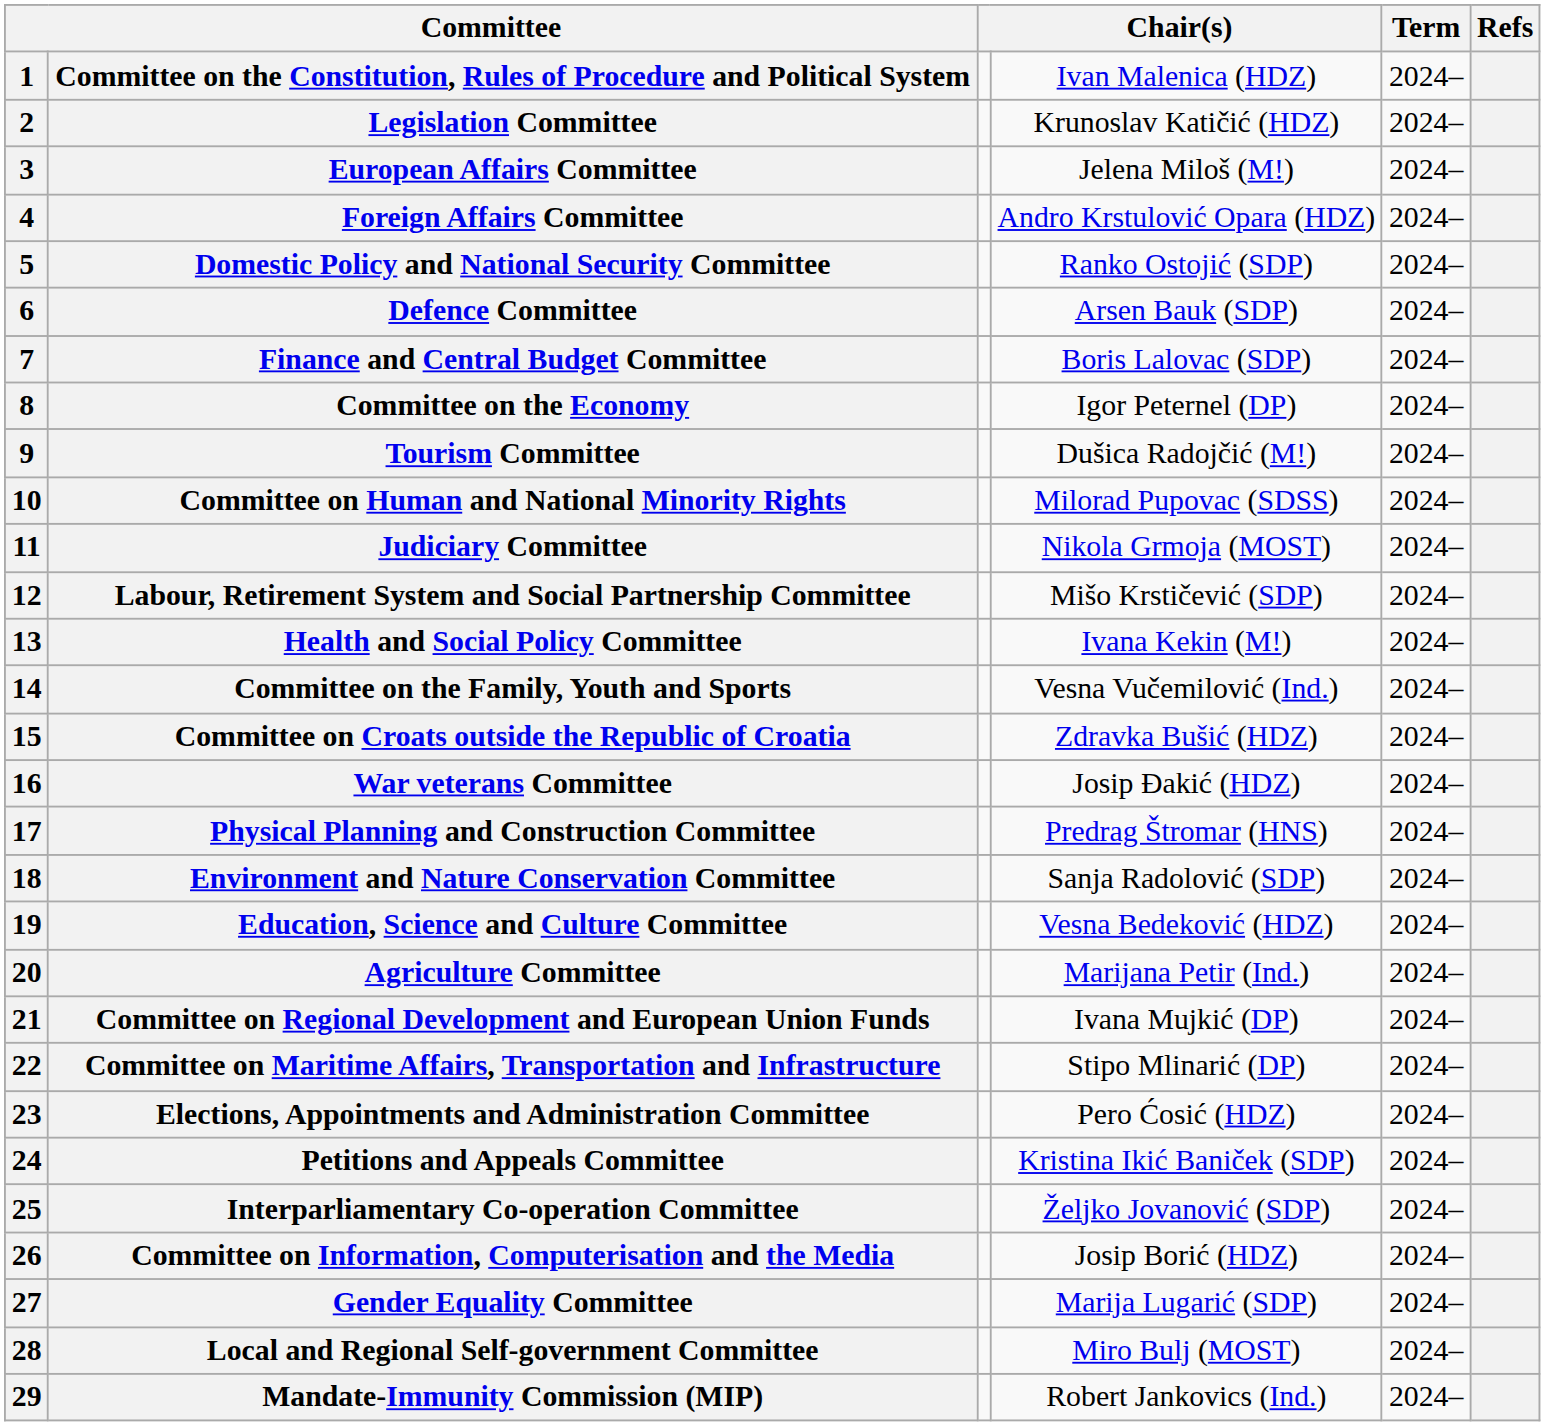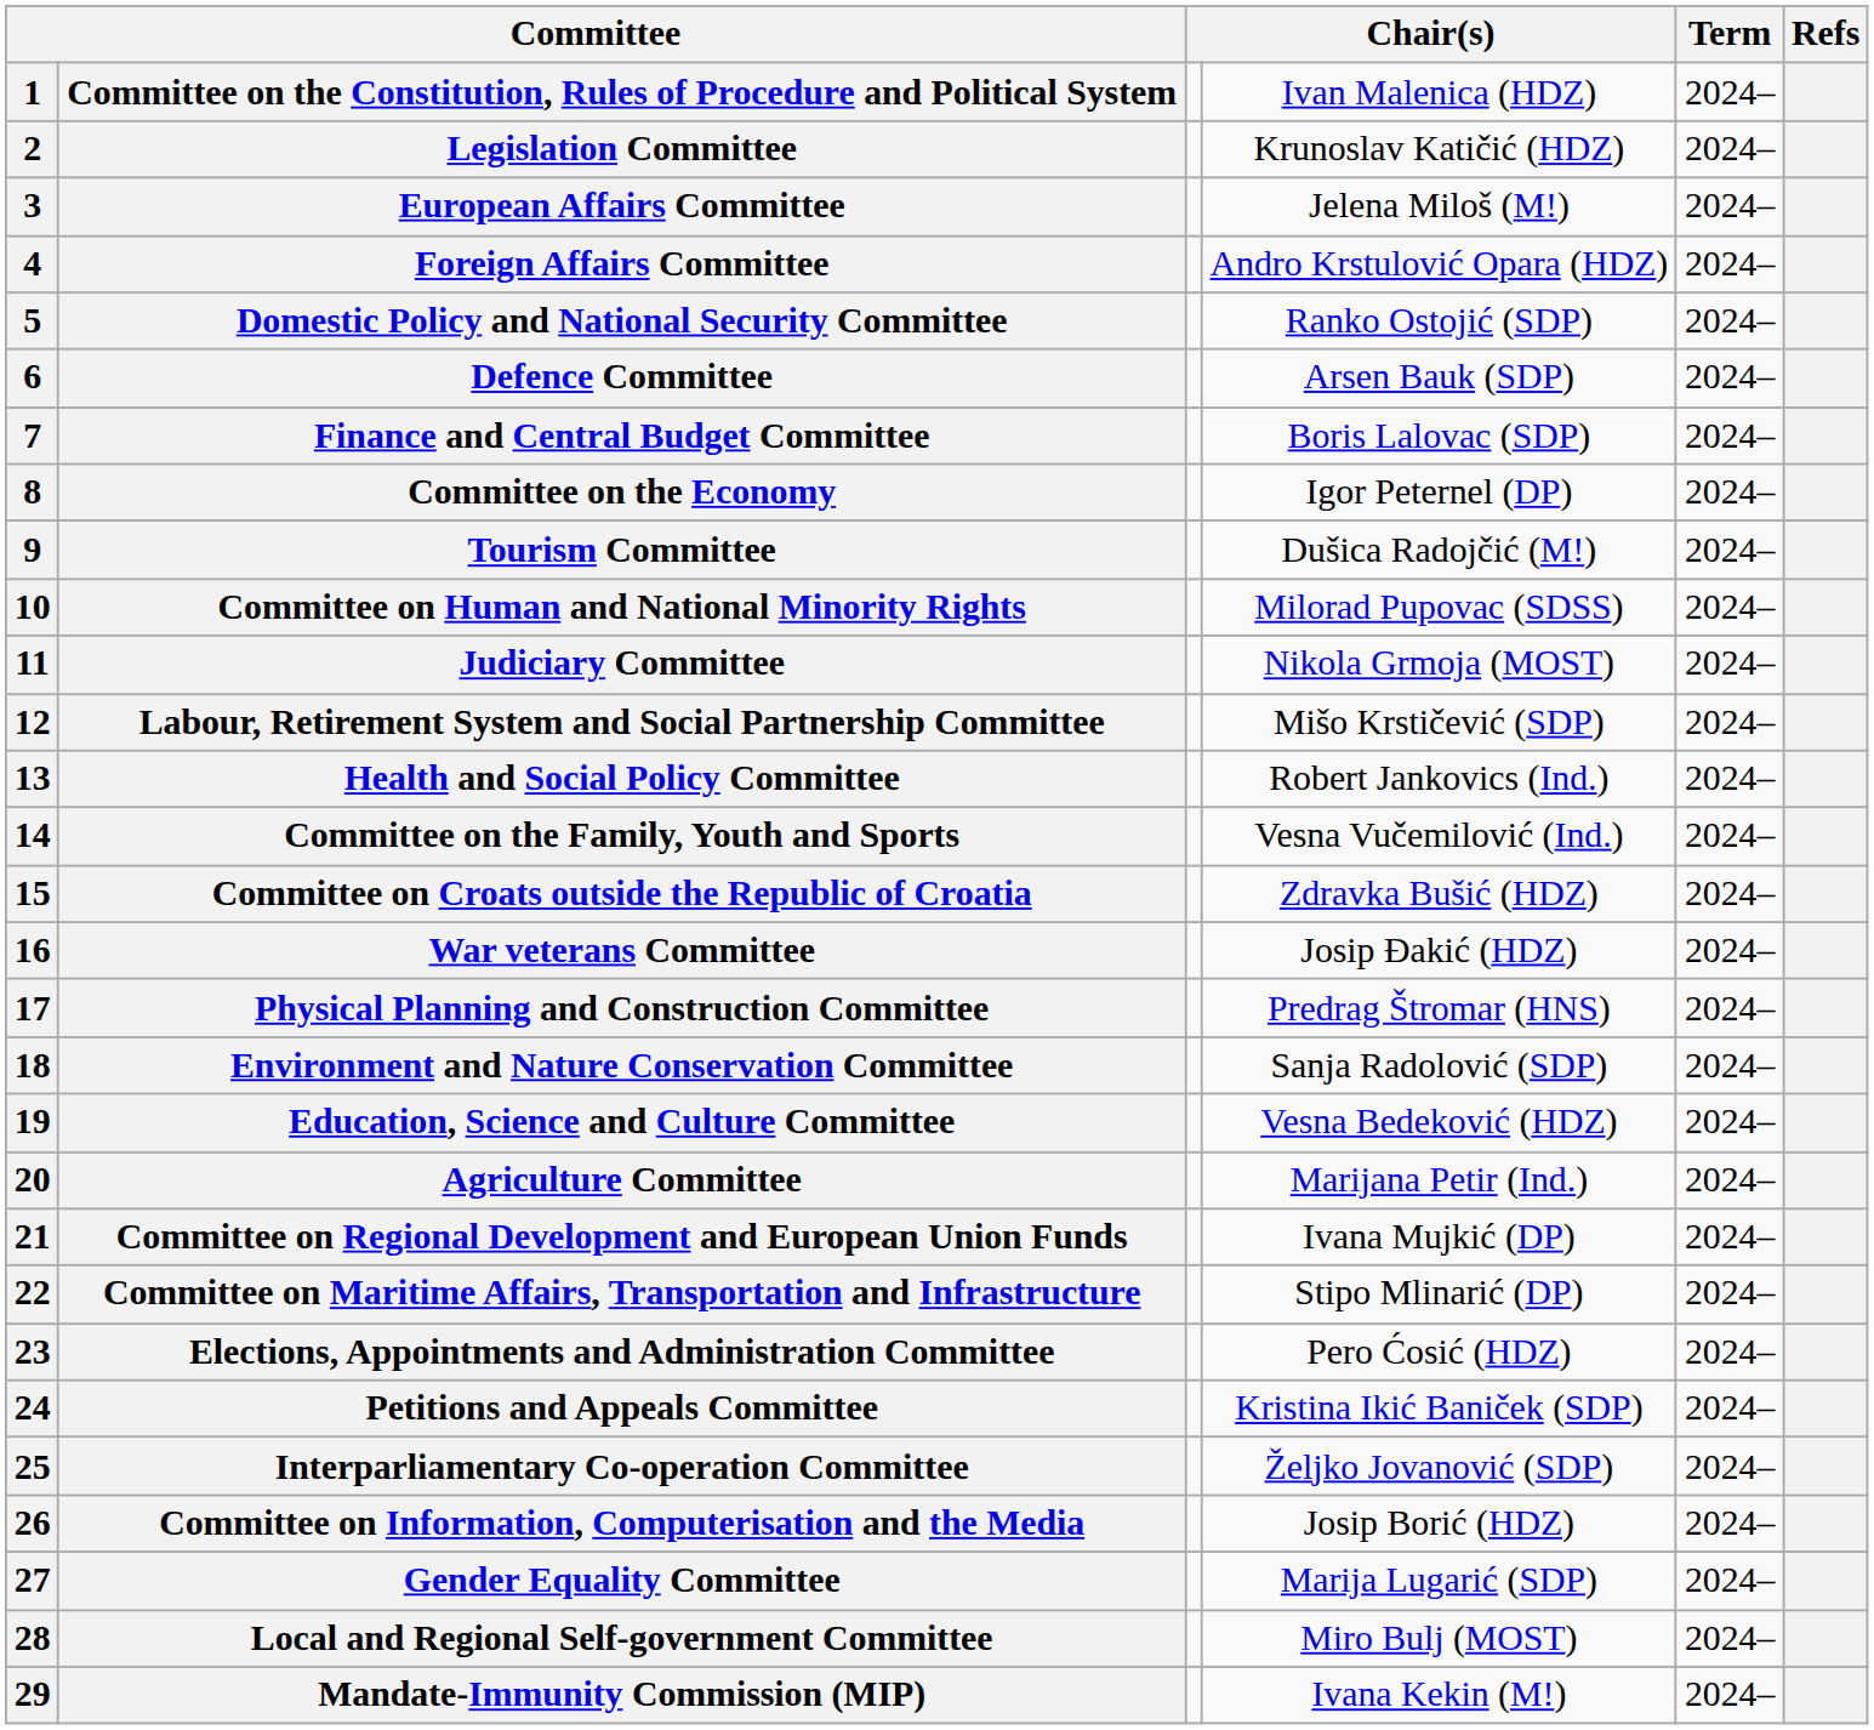Health and Social Policy Committee | column 4: Ivana Kekin (M!) -> Robert Jankovics (Ind.)
Mandate-Immunity Commission (MIP) | column 4: Robert Jankovics (Ind.) -> Ivana Kekin (M!)
